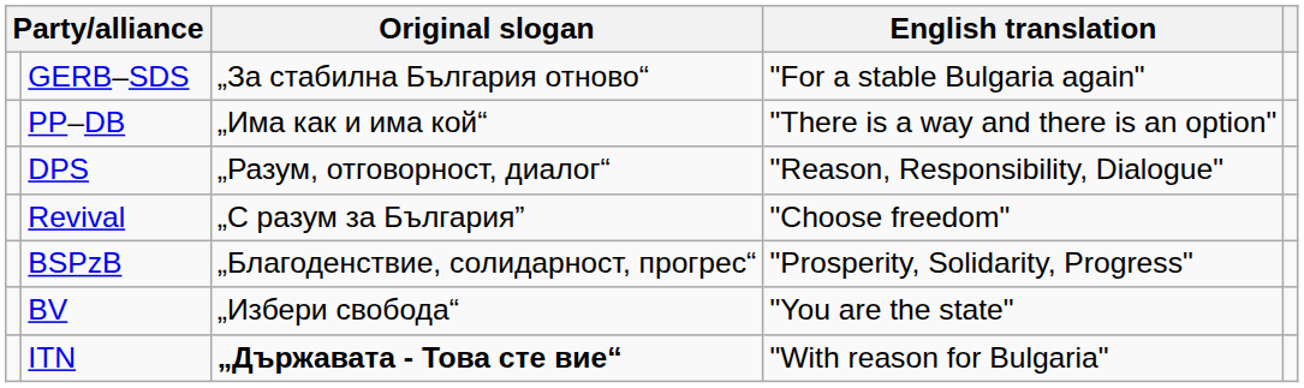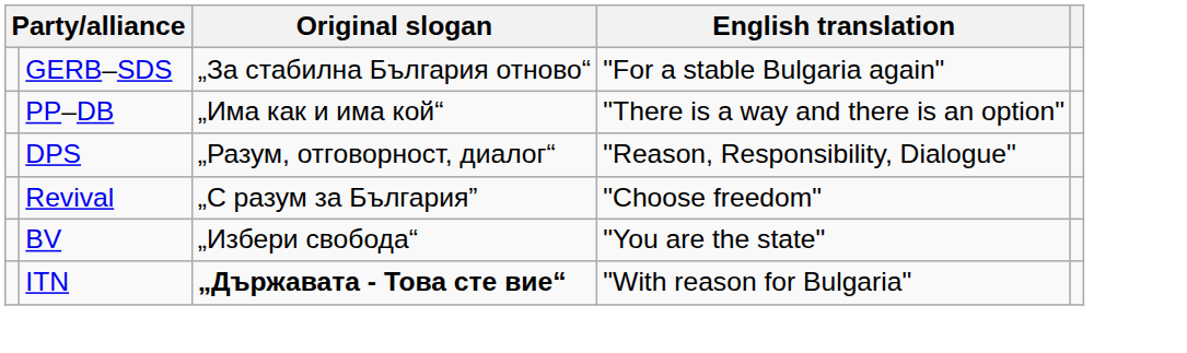- row: BSPzB | „Благоденствие, солидарност, прогрес“ | "Prosperity, Solidarity, Progress"
